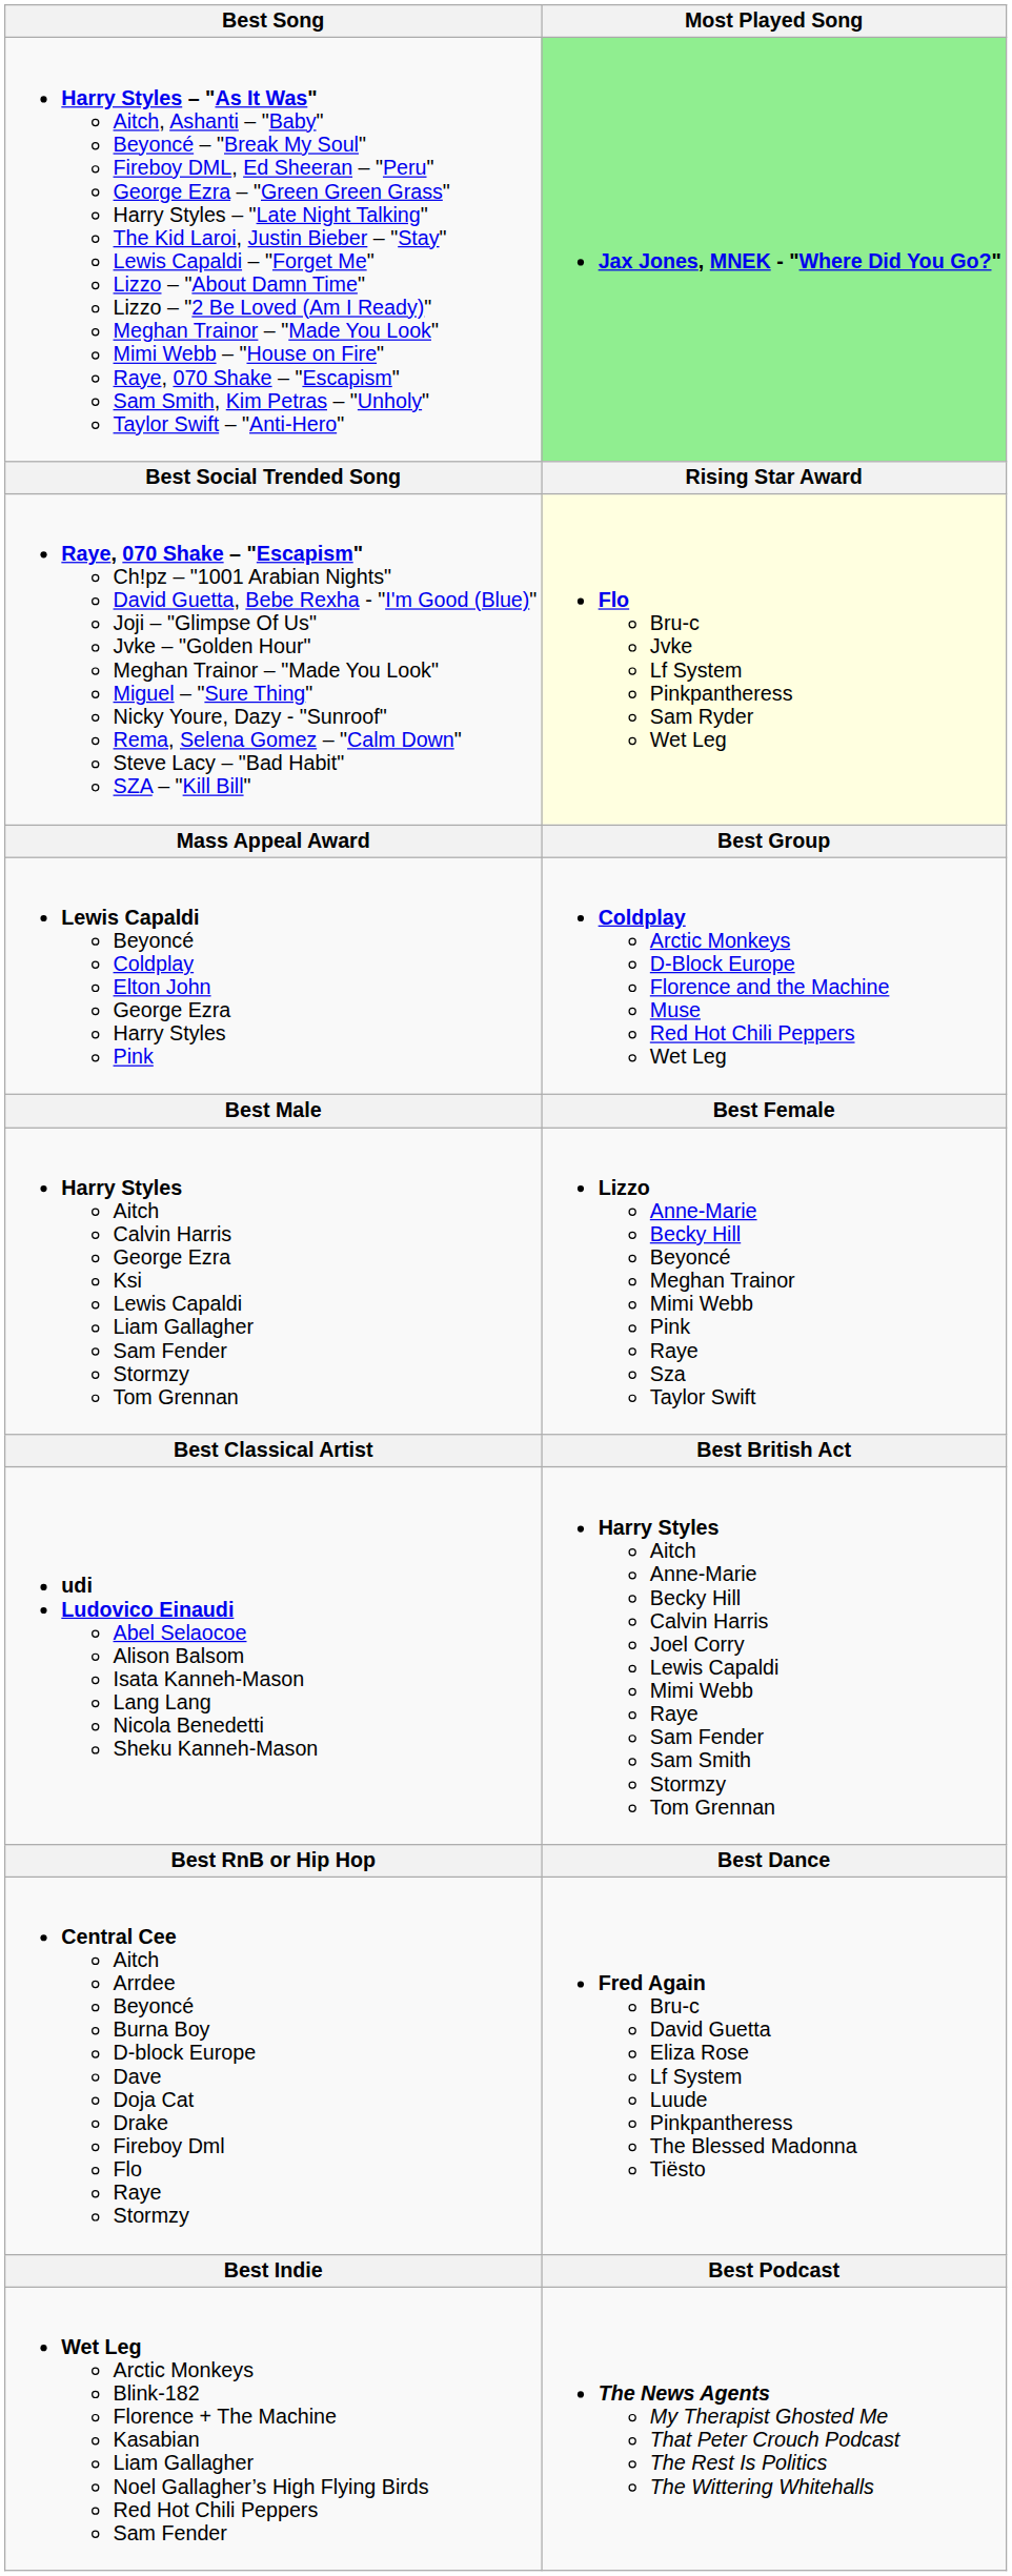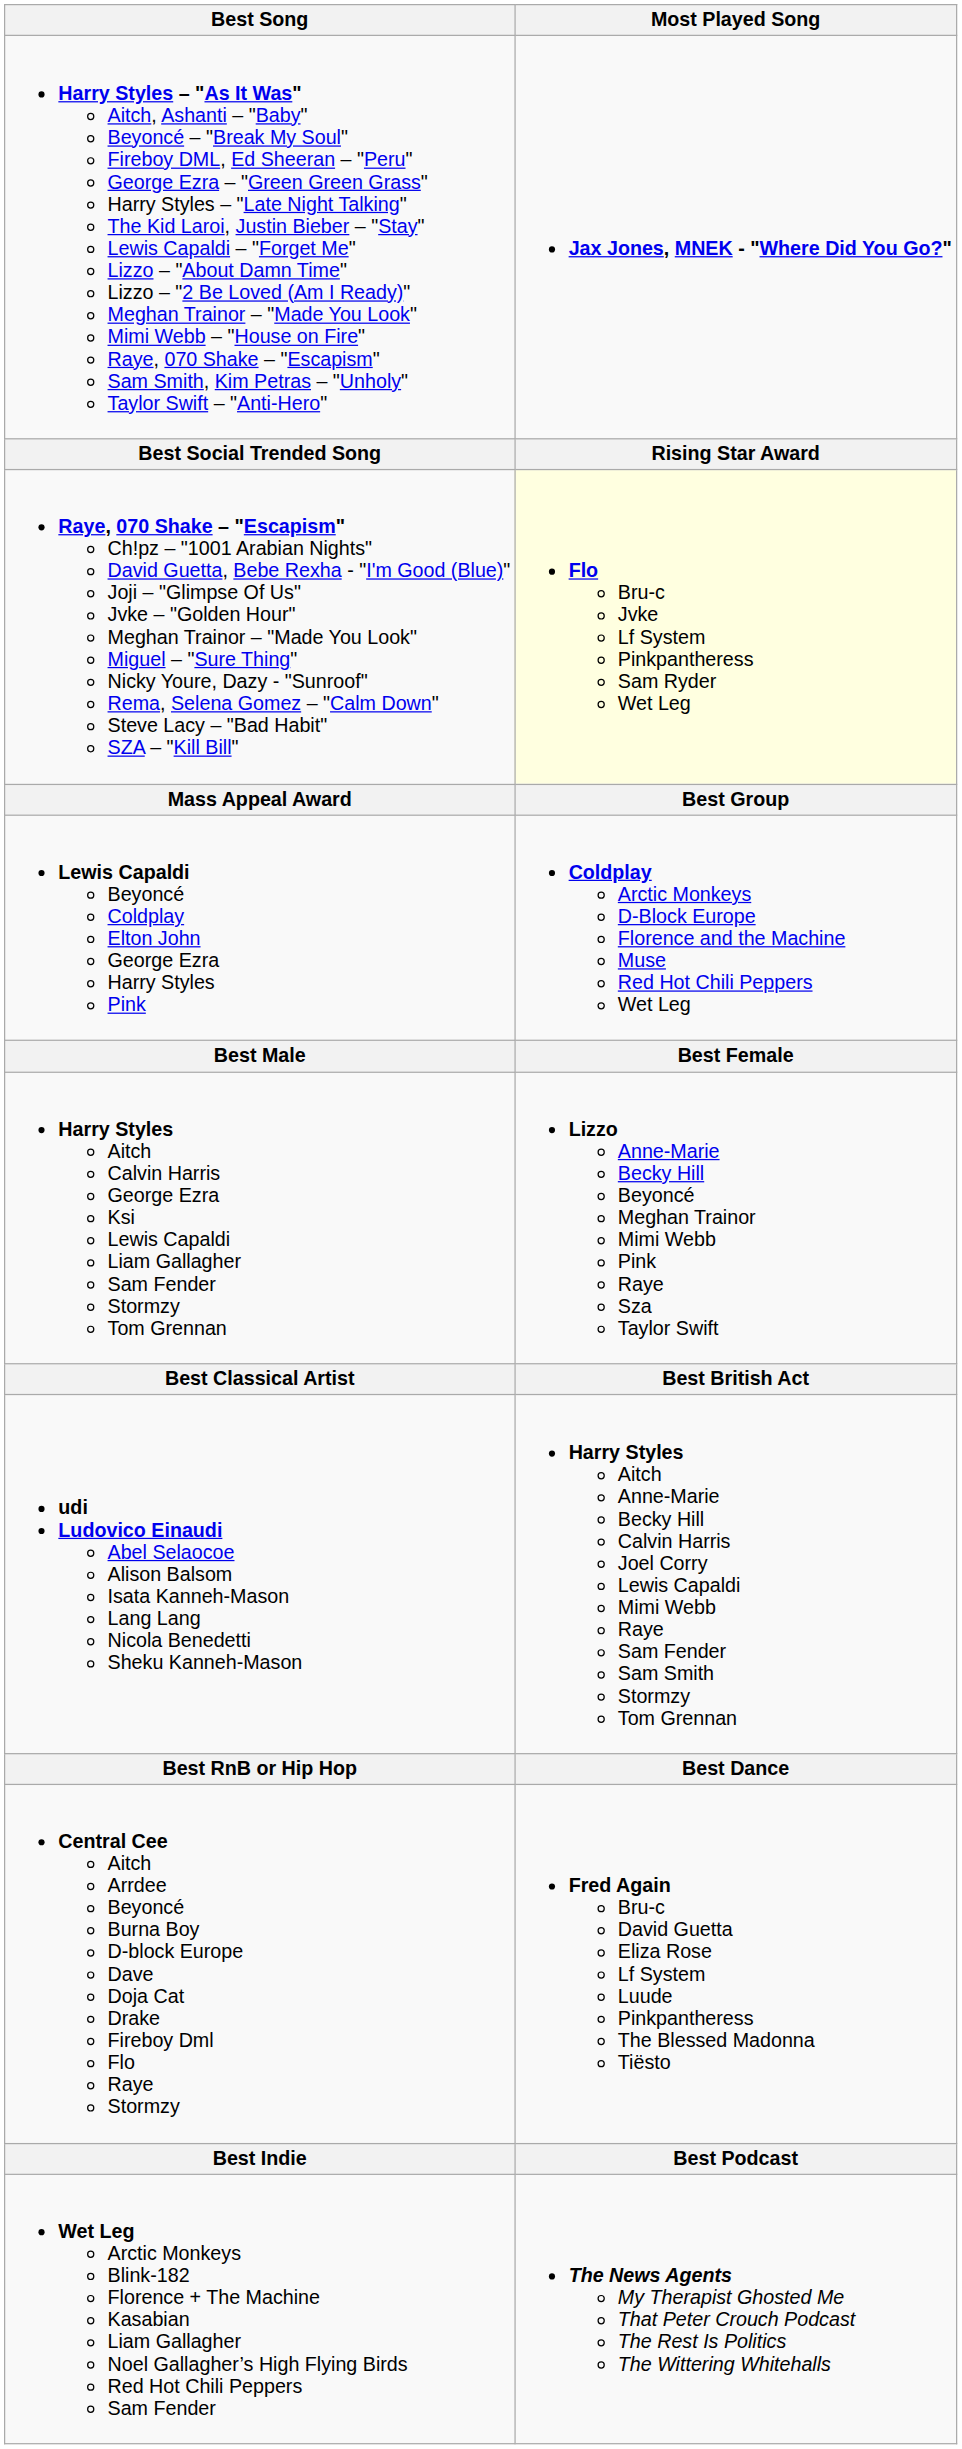row 2 | Most Played Song: lightgreen background -> no background
